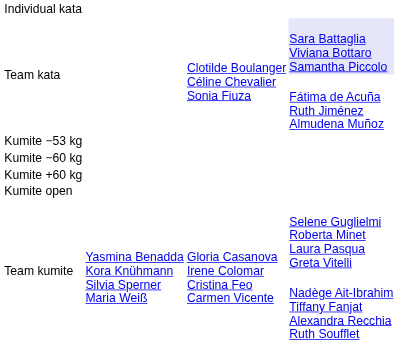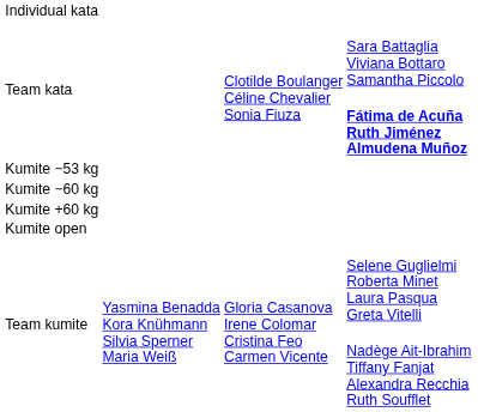Team kata / Sara Battaglia Viviana Bottaro Samantha Piccolo | column 4: lavender background -> no background
Team kata / Fátima de Acuña Ruth Jiménez Almudena Muñoz | column 4: normal -> bold
